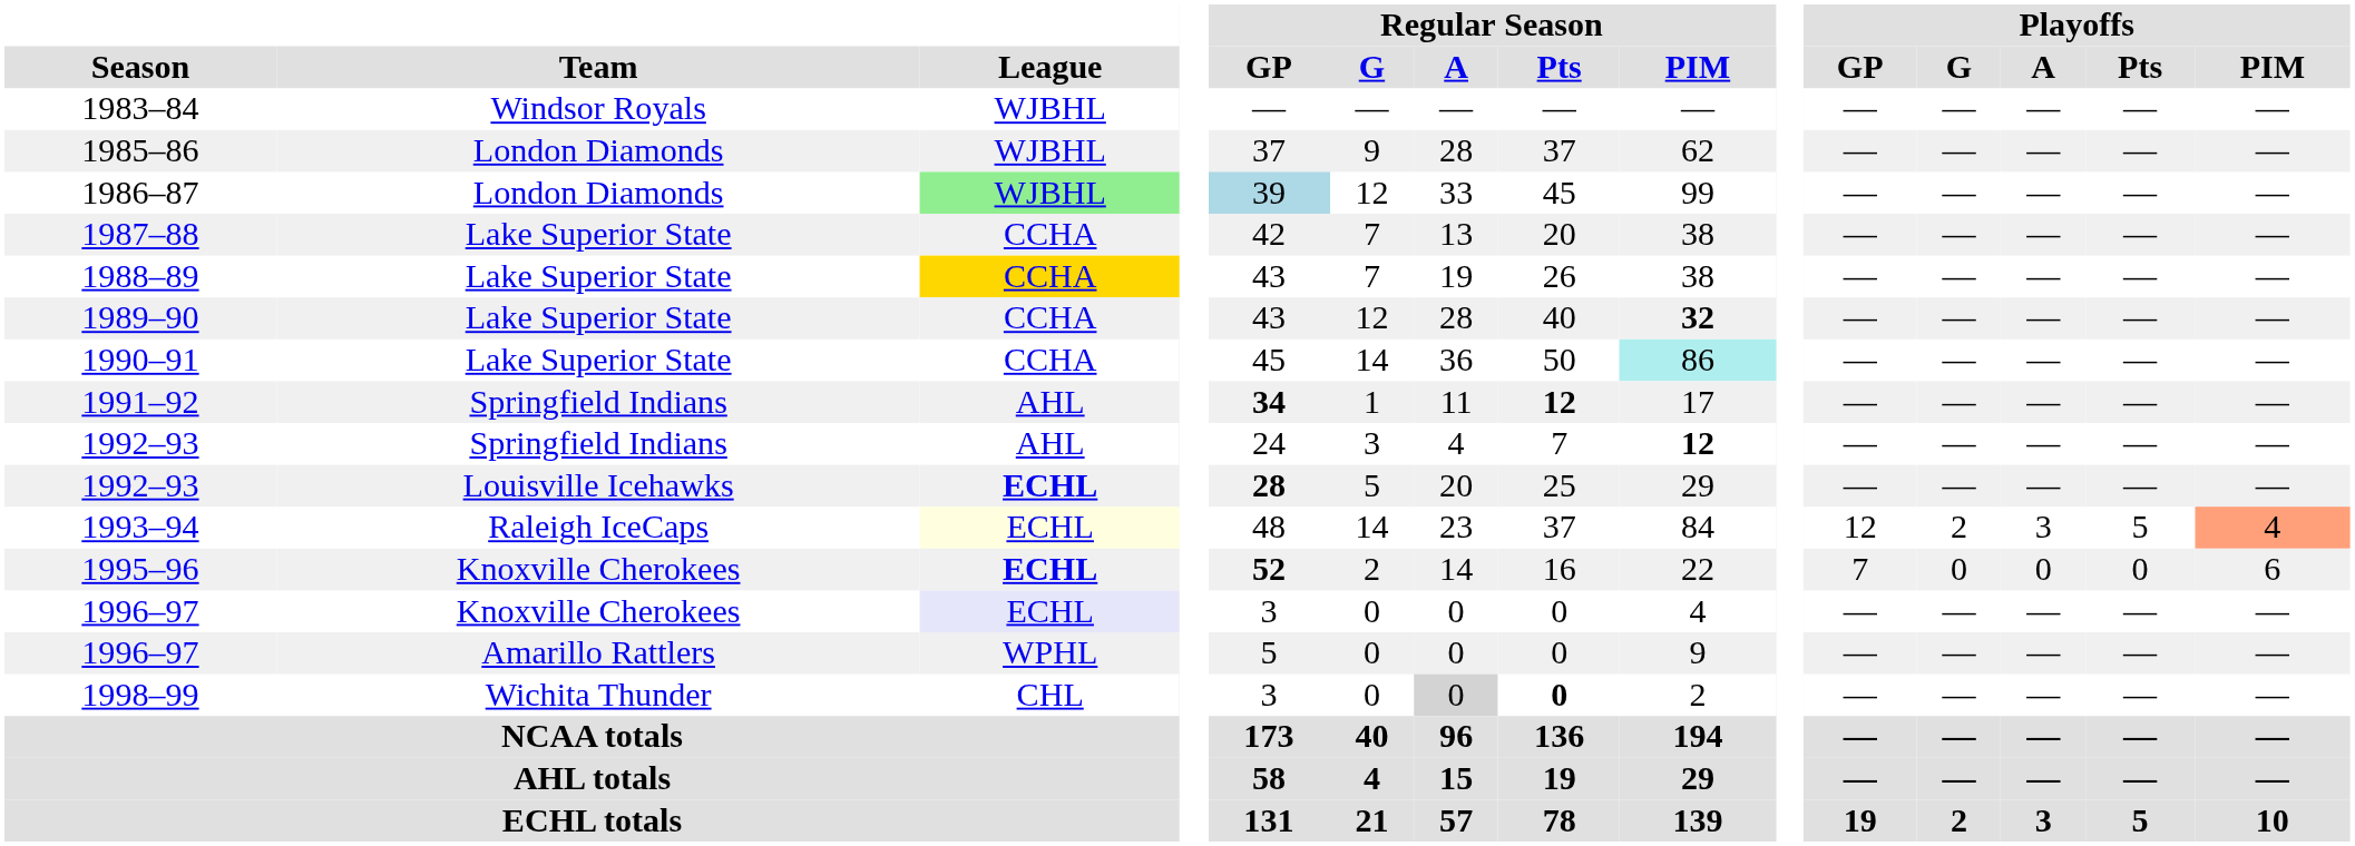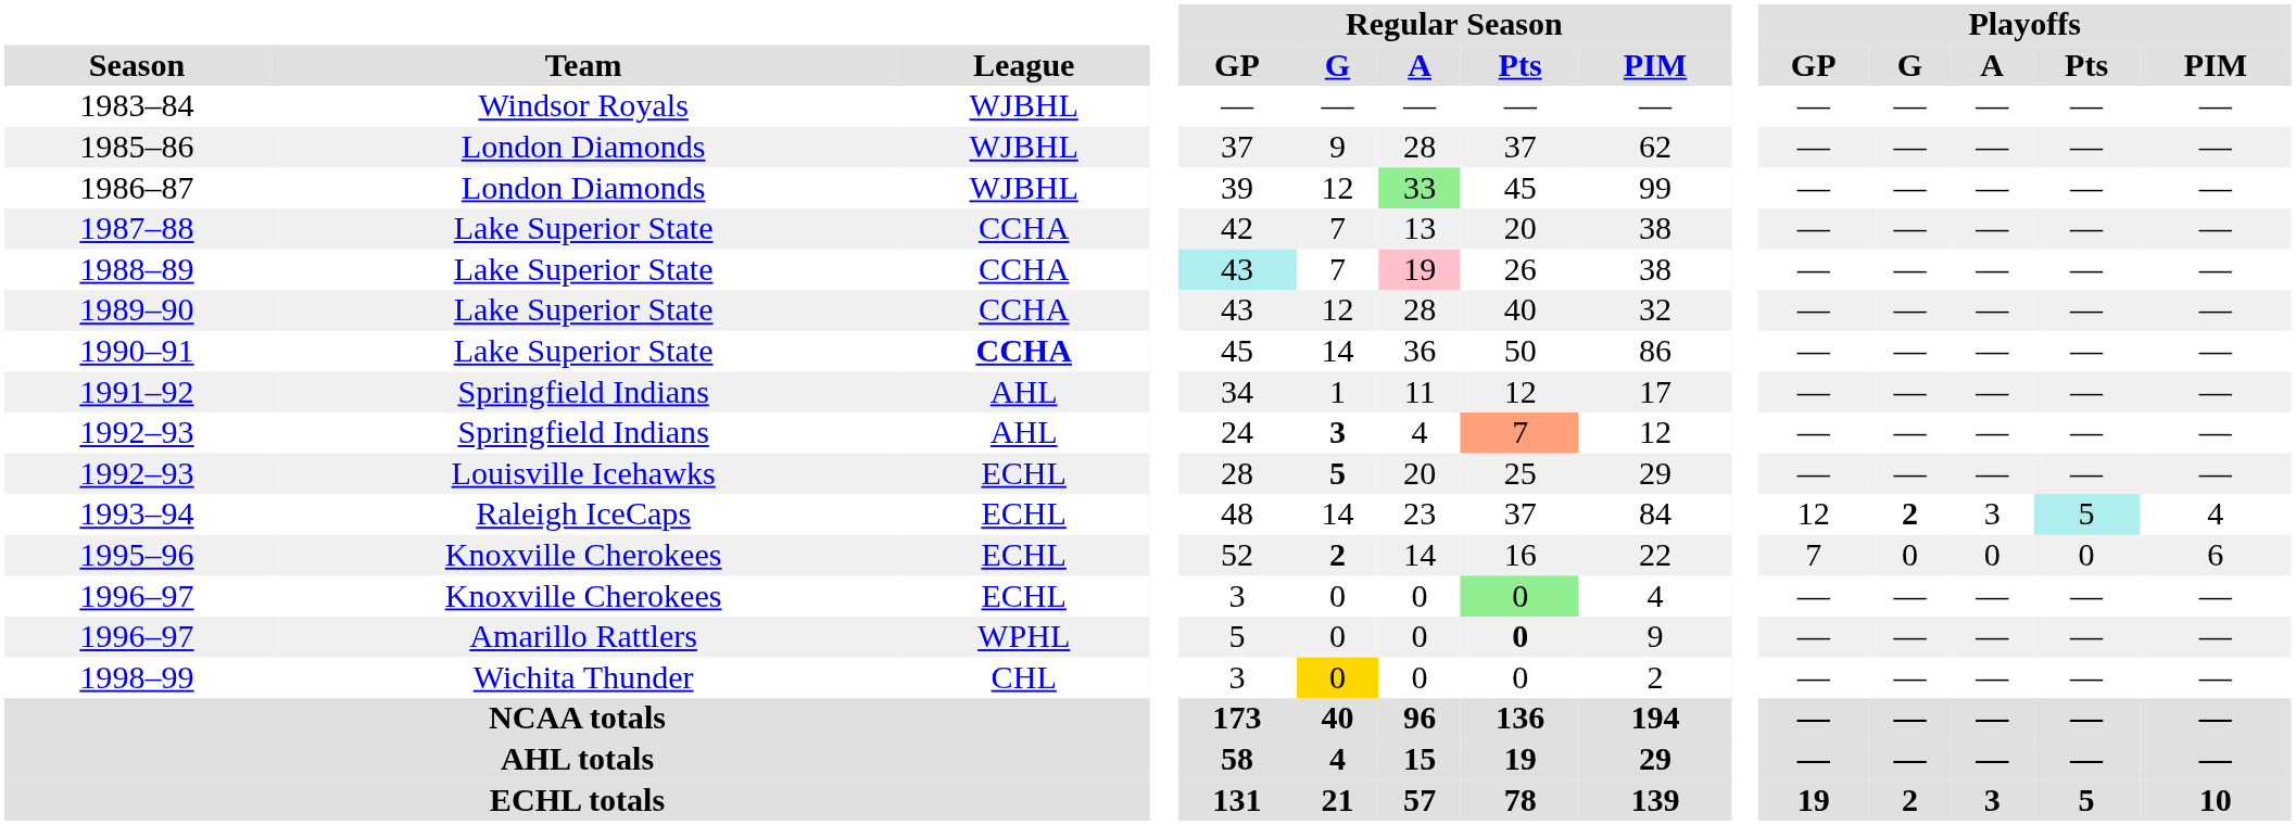1986–87 | League: lightgreen background -> no background
1986–87 | Regular Season / GP: lightblue background -> no background
1986–87 | Regular Season / A: no background -> lightgreen background
1988–89 | League: gold background -> no background
1988–89 | Regular Season / GP: no background -> paleturquoise background
1988–89 | Regular Season / A: no background -> pink background
1989–90 | Regular Season / PIM: bold -> normal
1990–91 | League: normal -> bold
1990–91 | Regular Season / PIM: paleturquoise background -> no background
1991–92 | Regular Season / GP: bold -> normal
1991–92 | Regular Season / Pts: bold -> normal
1992–93 / Springfield Indians | Regular Season / G: normal -> bold
1992–93 / Springfield Indians | Regular Season / Pts: no background -> lightsalmon background
1992–93 / Springfield Indians | Regular Season / PIM: bold -> normal
1992–93 / Louisville Icehawks | League: bold -> normal
1992–93 / Louisville Icehawks | Regular Season / GP: bold -> normal
1992–93 / Louisville Icehawks | Regular Season / G: normal -> bold
1993–94 | League: lightyellow background -> no background
1993–94 | Playoffs / G: normal -> bold
1993–94 | Playoffs / Pts: no background -> paleturquoise background
1993–94 | Playoffs / PIM: lightsalmon background -> no background
1995–96 | League: bold -> normal
1995–96 | Regular Season / GP: bold -> normal
1995–96 | Regular Season / G: normal -> bold
1996–97 / Knoxville Cherokees | League: lavender background -> no background
1996–97 / Knoxville Cherokees | Regular Season / Pts: no background -> lightgreen background
1996–97 / Amarillo Rattlers | Regular Season / Pts: normal -> bold
1998–99 | Regular Season / G: no background -> gold background
1998–99 | Regular Season / A: lightgrey background -> no background
1998–99 | Regular Season / Pts: bold -> normal
